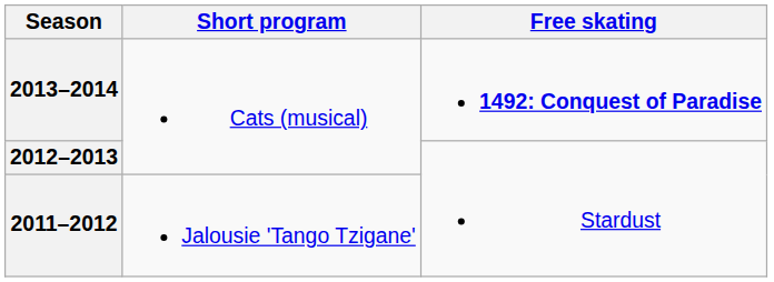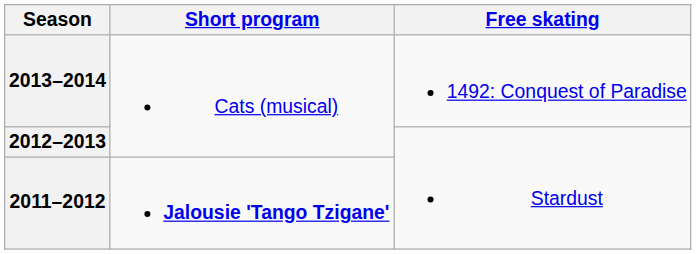2013–2014 | Free skating: bold -> normal
2011–2012 | Short program: normal -> bold
